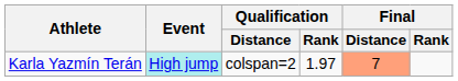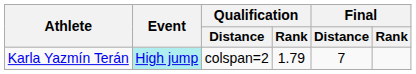Karla Yazmín Terán | Qualification / Rank: 1.97 -> 1.79
Karla Yazmín Terán | Final / Distance: lightsalmon background -> no background
